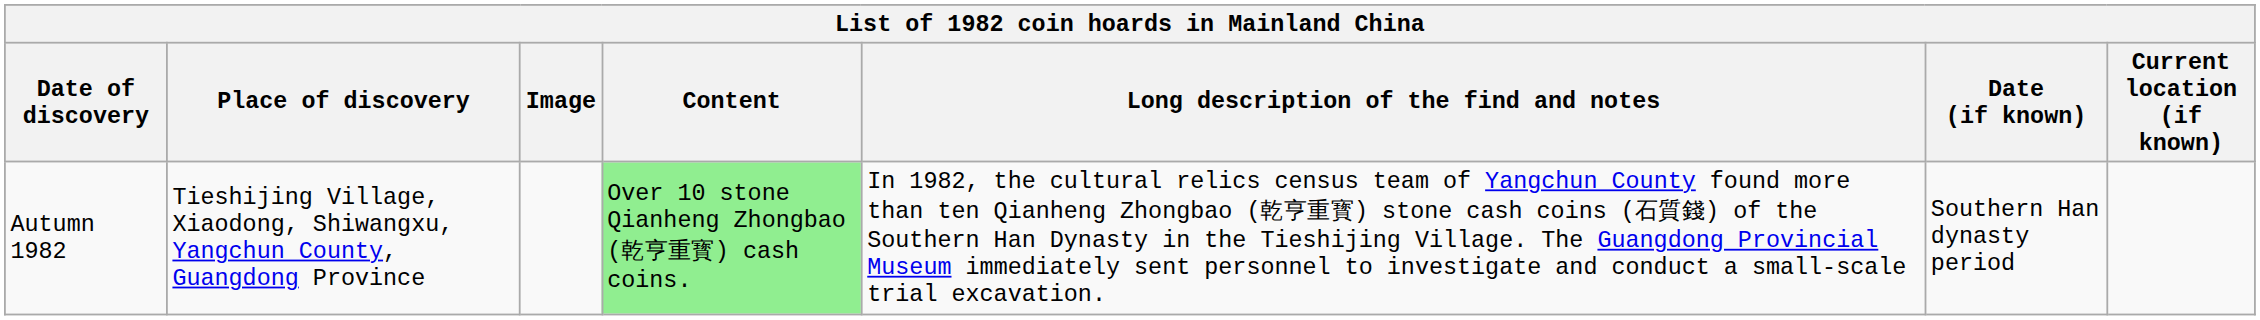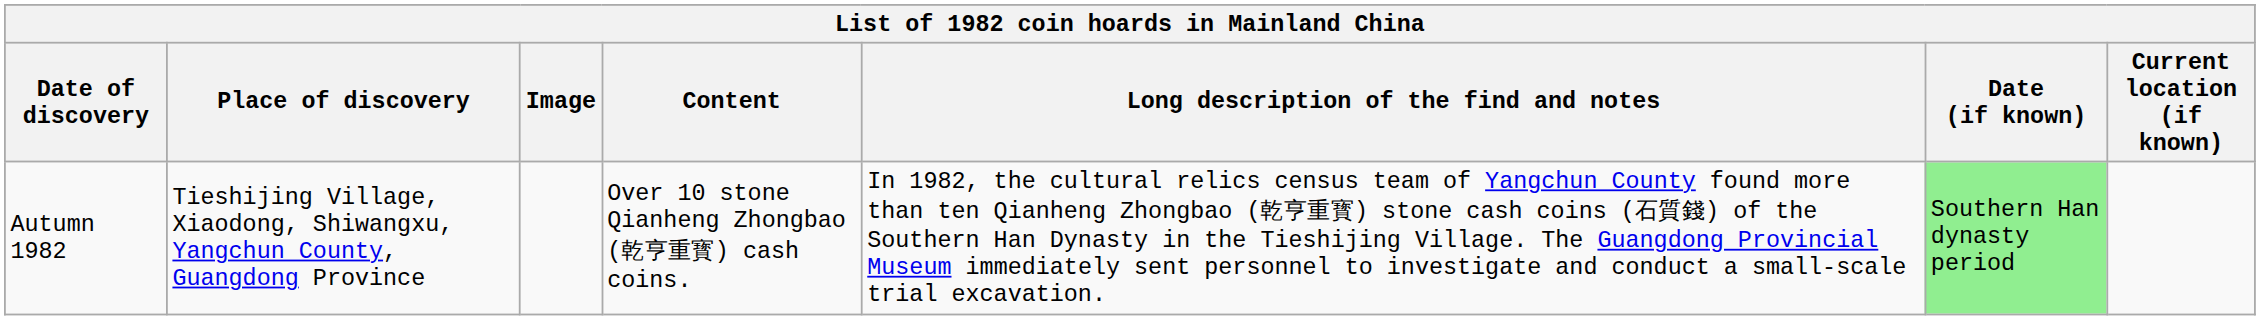Autumn 1982 | Content: lightgreen background -> no background
Autumn 1982 | Date (if known): no background -> lightgreen background
